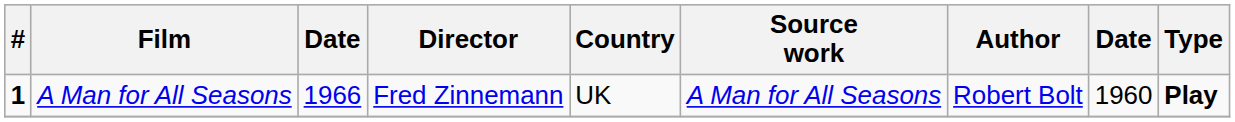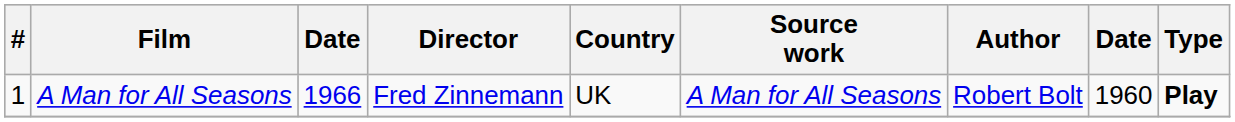row 2 | #: bold -> normal
